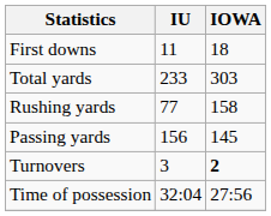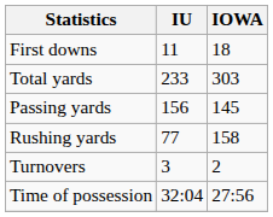rows swapped: Rushing yards <-> Passing yards
Turnovers | IOWA: bold -> normal
